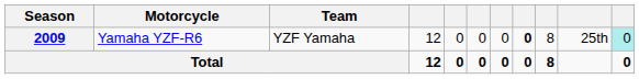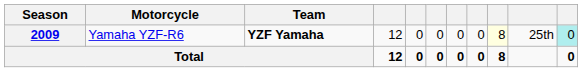2009 | Team: normal -> bold
2009 | column 8: bold -> normal
2009 | column 9: no background -> lightyellow background
